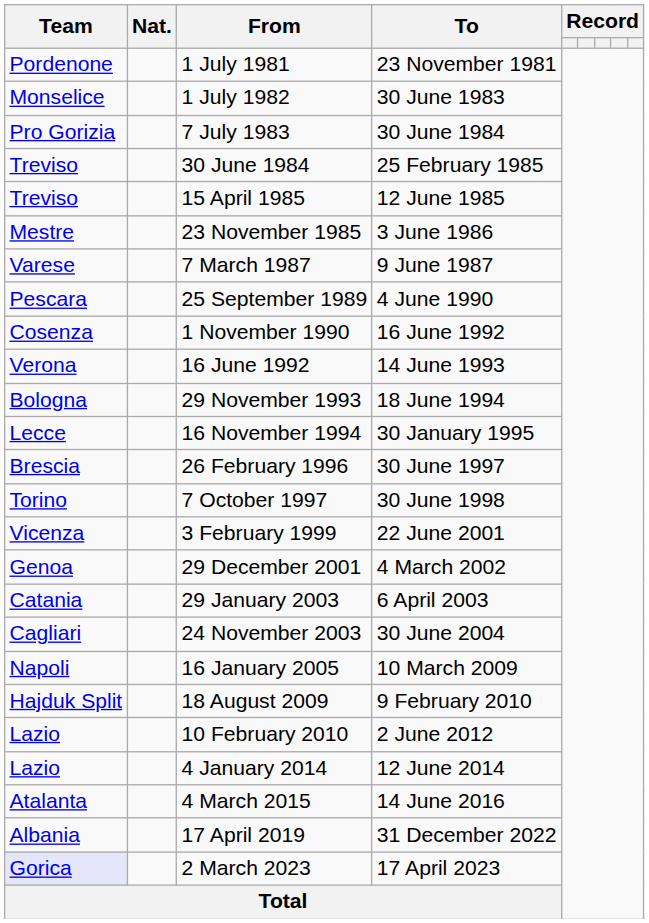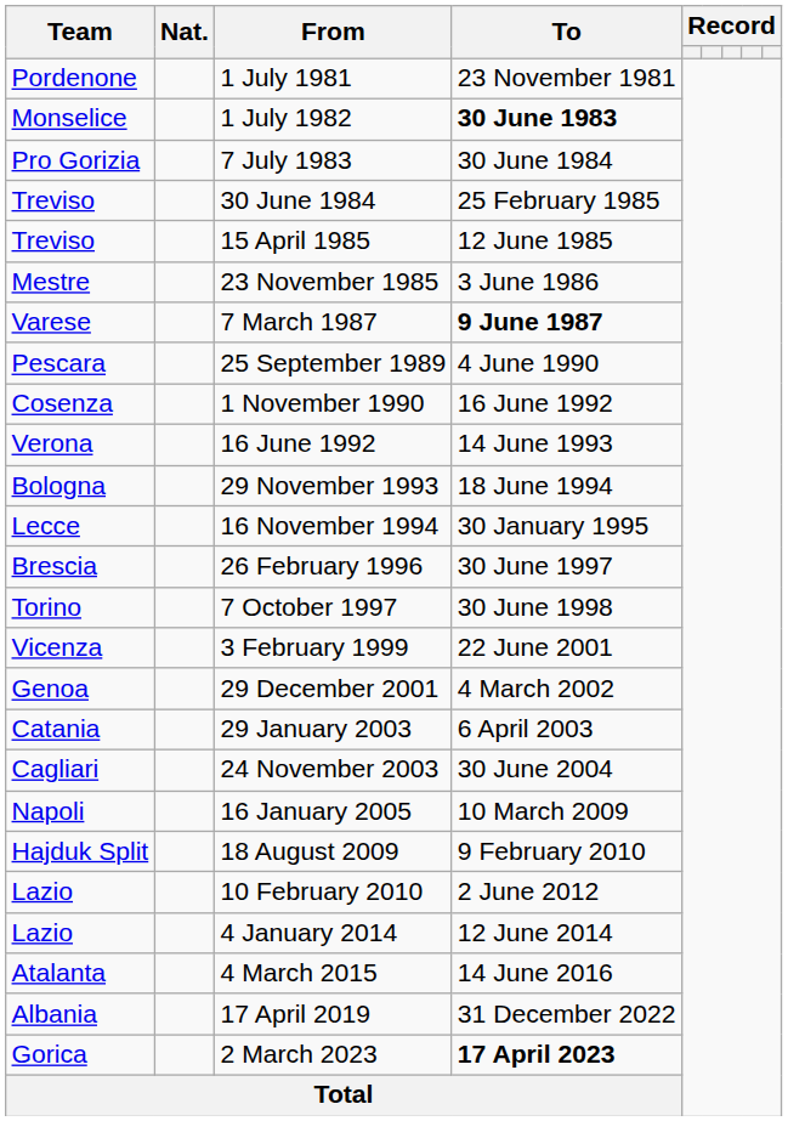1 July 1982 | To: normal -> bold
7 March 1987 | To: normal -> bold
2 March 2023 | Team: lavender background -> no background
2 March 2023 | To: normal -> bold
